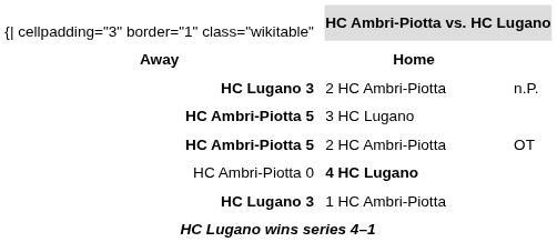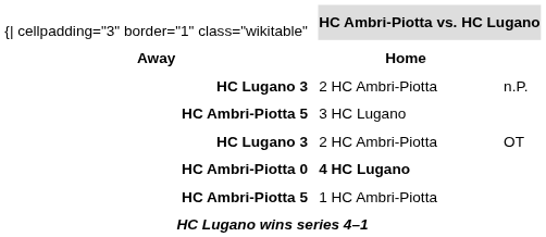2 HC Ambri-Piotta / OT | column 1: HC Ambri-Piotta 5 -> HC Lugano 3
4 HC Lugano | column 1: normal -> bold
1 HC Ambri-Piotta | column 1: HC Lugano 3 -> HC Ambri-Piotta 5
